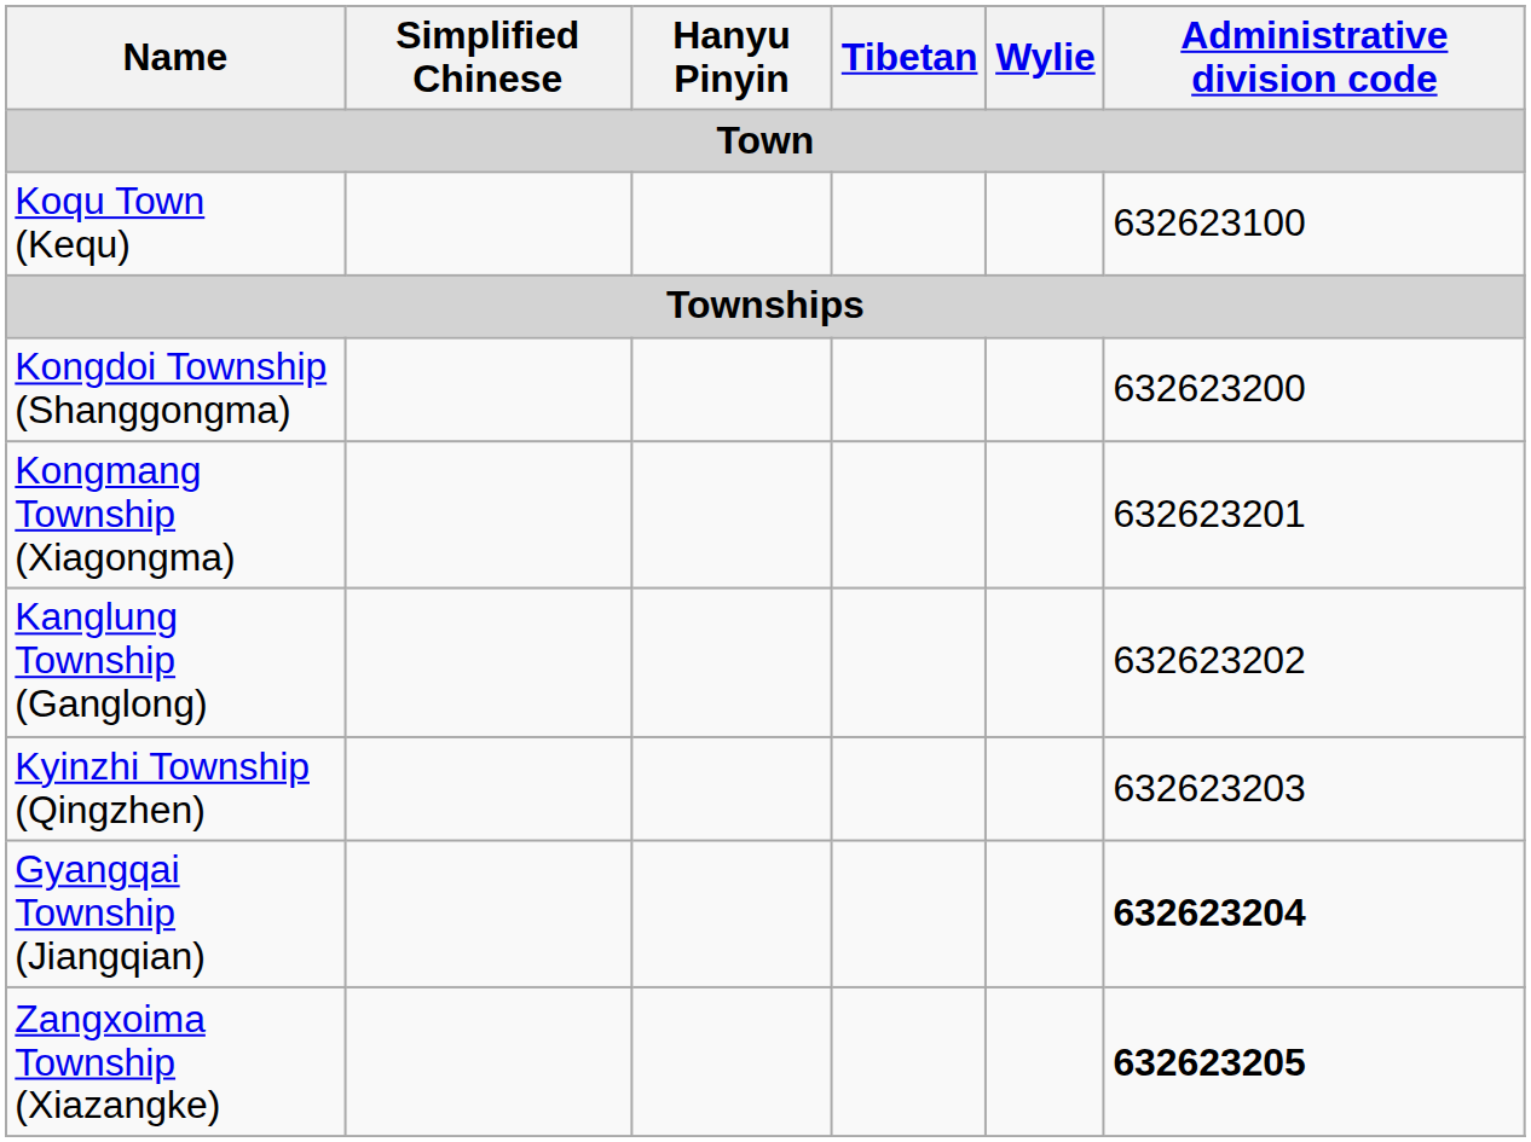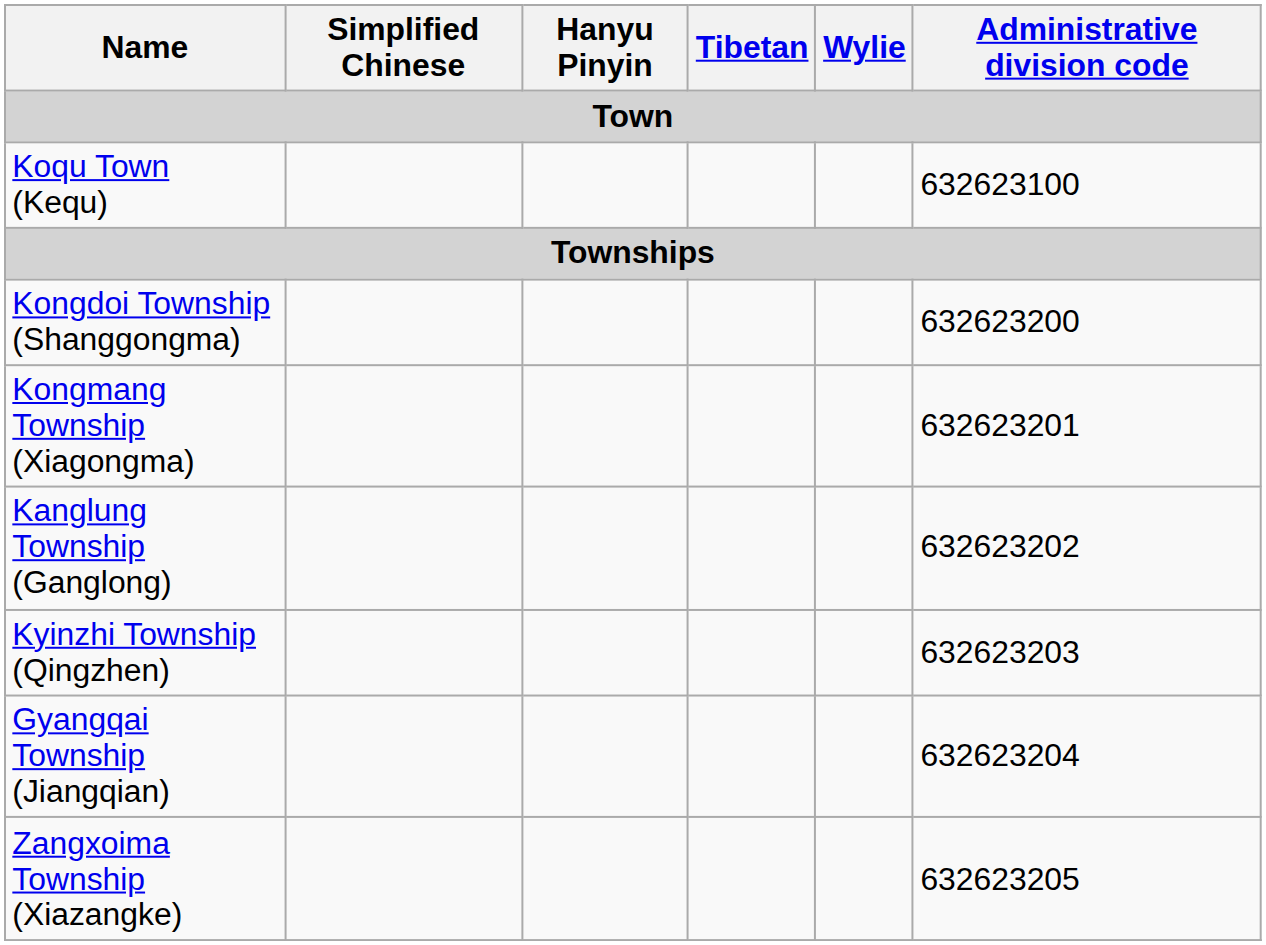Gyangqai Township (Jiangqian) | Administrative division code: bold -> normal
Zangxoima Township (Xiazangke) | Administrative division code: bold -> normal
